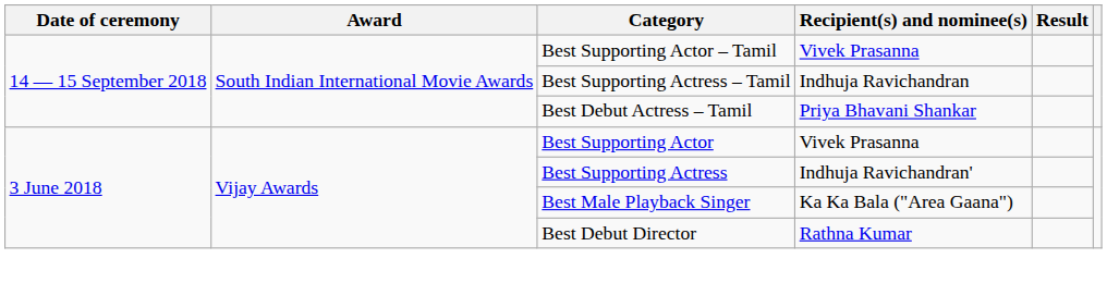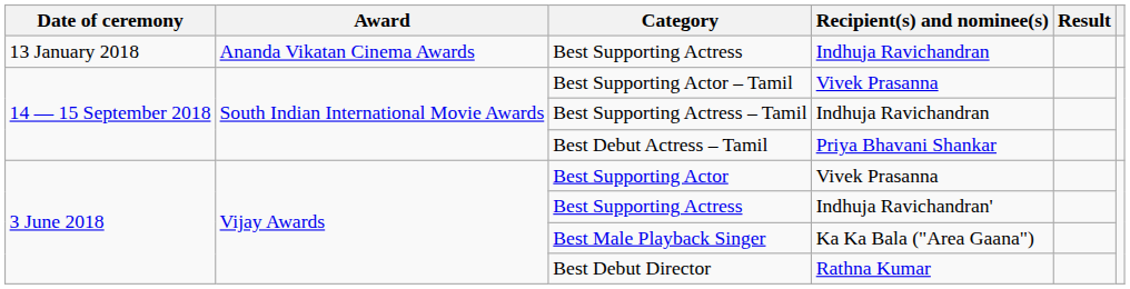+ row: 13 January 2018 | Ananda Vikatan Cinema Awards | Best Supporting Actress | Indhuja Ravichandran
